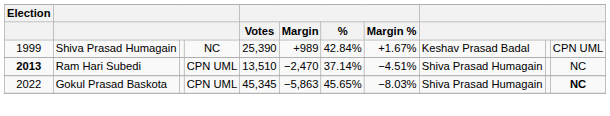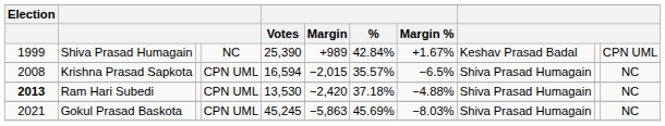+ row: 2008 | Krishna Prasad Sapkota | CPN UML | 16,594 | −2,015 | 35.57% | −6.5% | Shiva Prasad Humagain | NC
Ram Hari Subedi | Votes: 13,510 -> 13,530
Ram Hari Subedi | Margin: −2,470 -> −2,420
Ram Hari Subedi | %: 37.14% -> 37.18%
Ram Hari Subedi | Margin %: −4.51% -> −4.88%
Gokul Prasad Baskota | Election: 2022 -> 2021
Gokul Prasad Baskota | Votes: 45,345 -> 45,245
Gokul Prasad Baskota | %: 45.65% -> 45.69%
Gokul Prasad Baskota | column 11: bold -> normal
